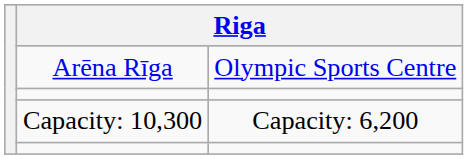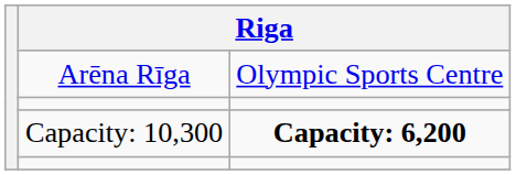Capacity: 10,300 | column 3: normal -> bold
